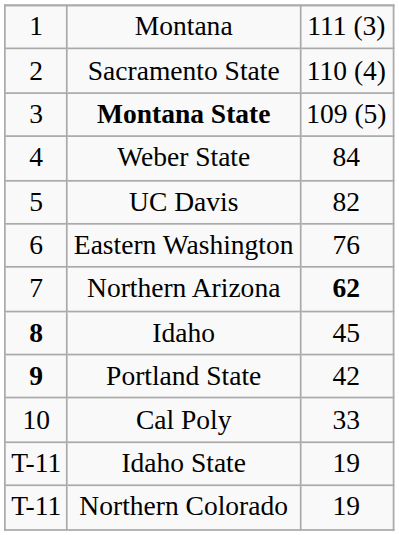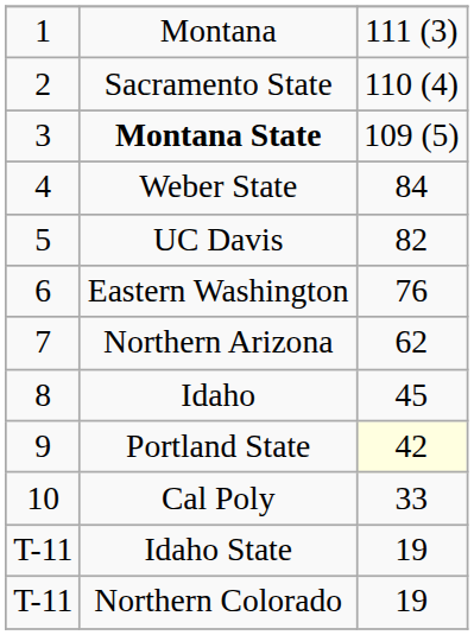Northern Arizona | column 3: bold -> normal
Idaho | column 1: bold -> normal
Portland State | column 1: bold -> normal
Portland State | column 3: no background -> lightyellow background
